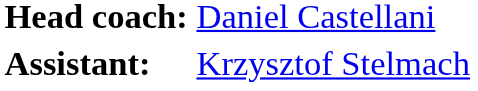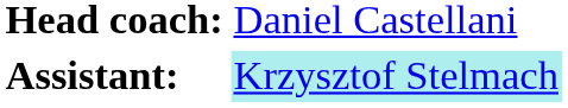Assistant: | column 2: no background -> paleturquoise background
